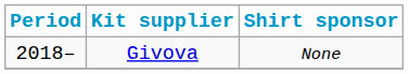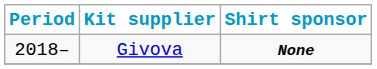Givova | Shirt sponsor: normal -> bold
